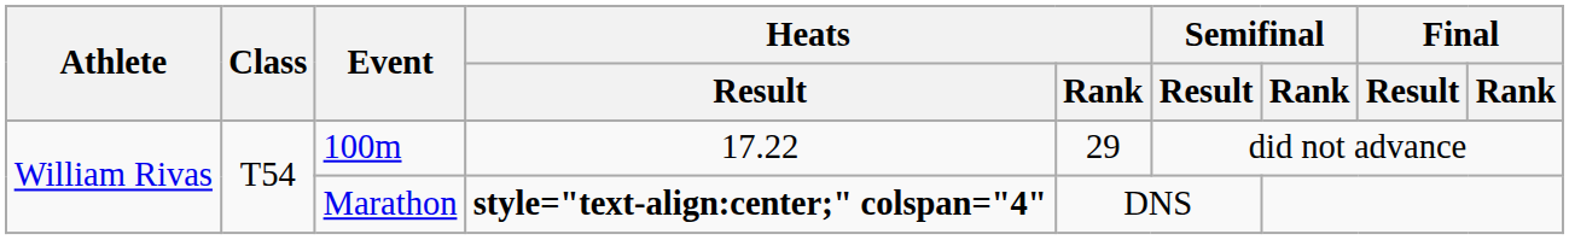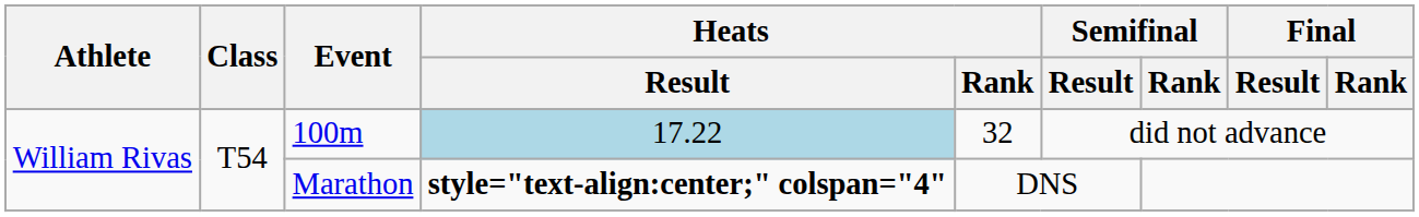100m | Heats / Result: no background -> lightblue background
100m | Heats / Rank: 29 -> 32
